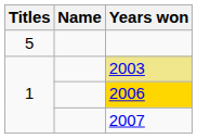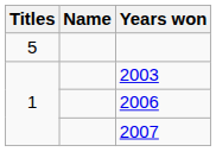2003 | Years won: khaki background -> no background
2006 | Years won: gold background -> no background
